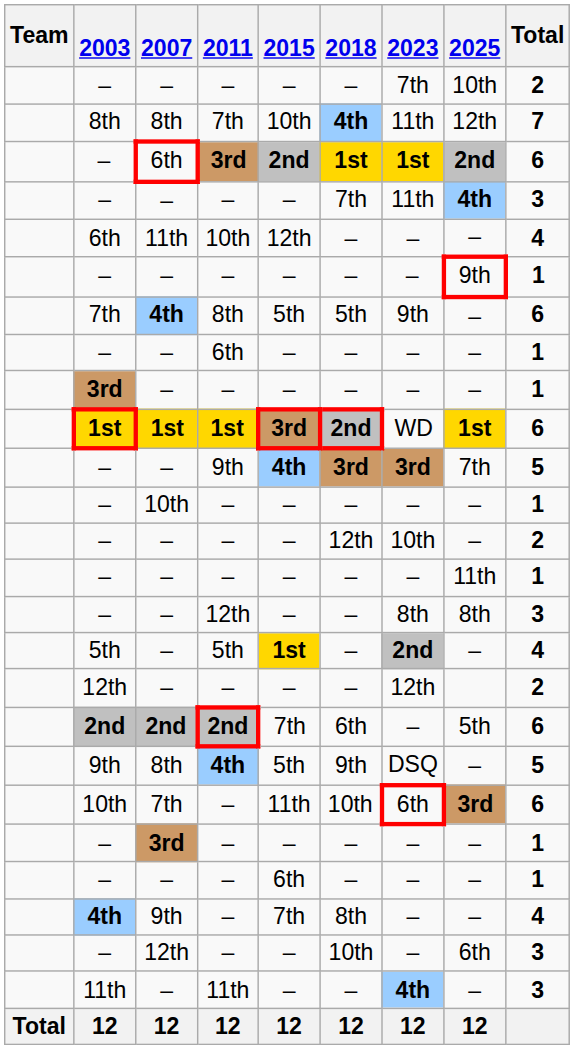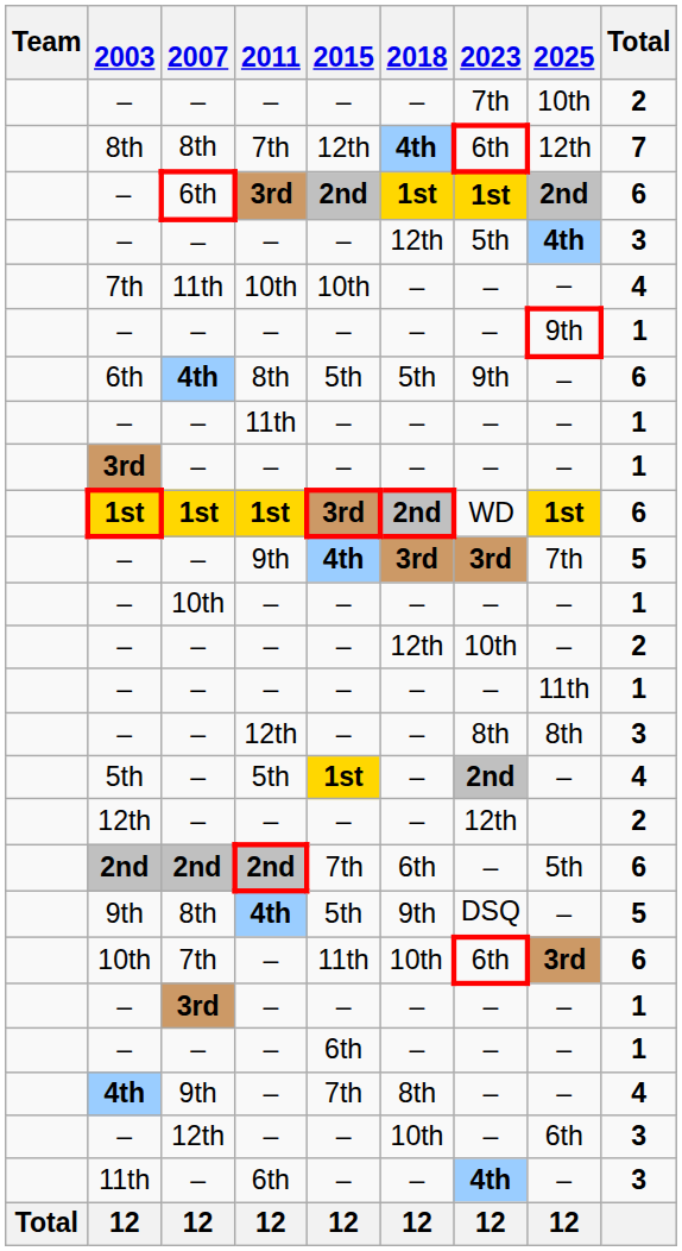row 3 | 2015: 10th -> 12th
row 3 | 2023: 11th -> 6th
row 5 | 2018: 7th -> 12th
row 5 | 2023: 11th -> 5th
row 6 | 2003: 6th -> 7th
row 6 | 2015: 12th -> 10th
row 8 | 2003: 7th -> 6th
row 9 | 2011: 6th -> 11th
row 26 | 2011: 11th -> 6th
